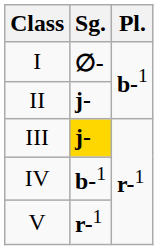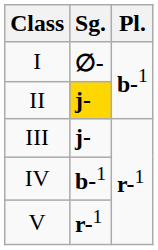II | Sg.: no background -> gold background
III | Sg.: gold background -> no background
